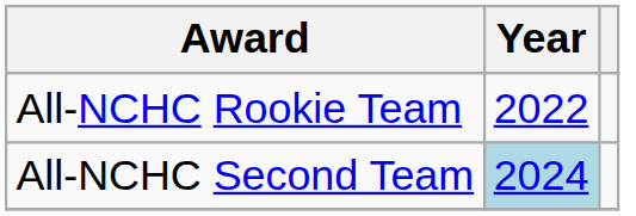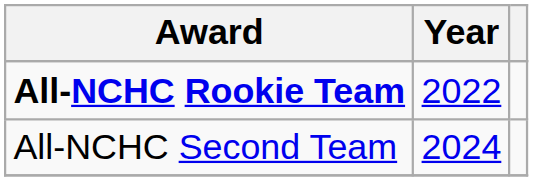row 2 | Award: normal -> bold
row 3 | Year: lightblue background -> no background
